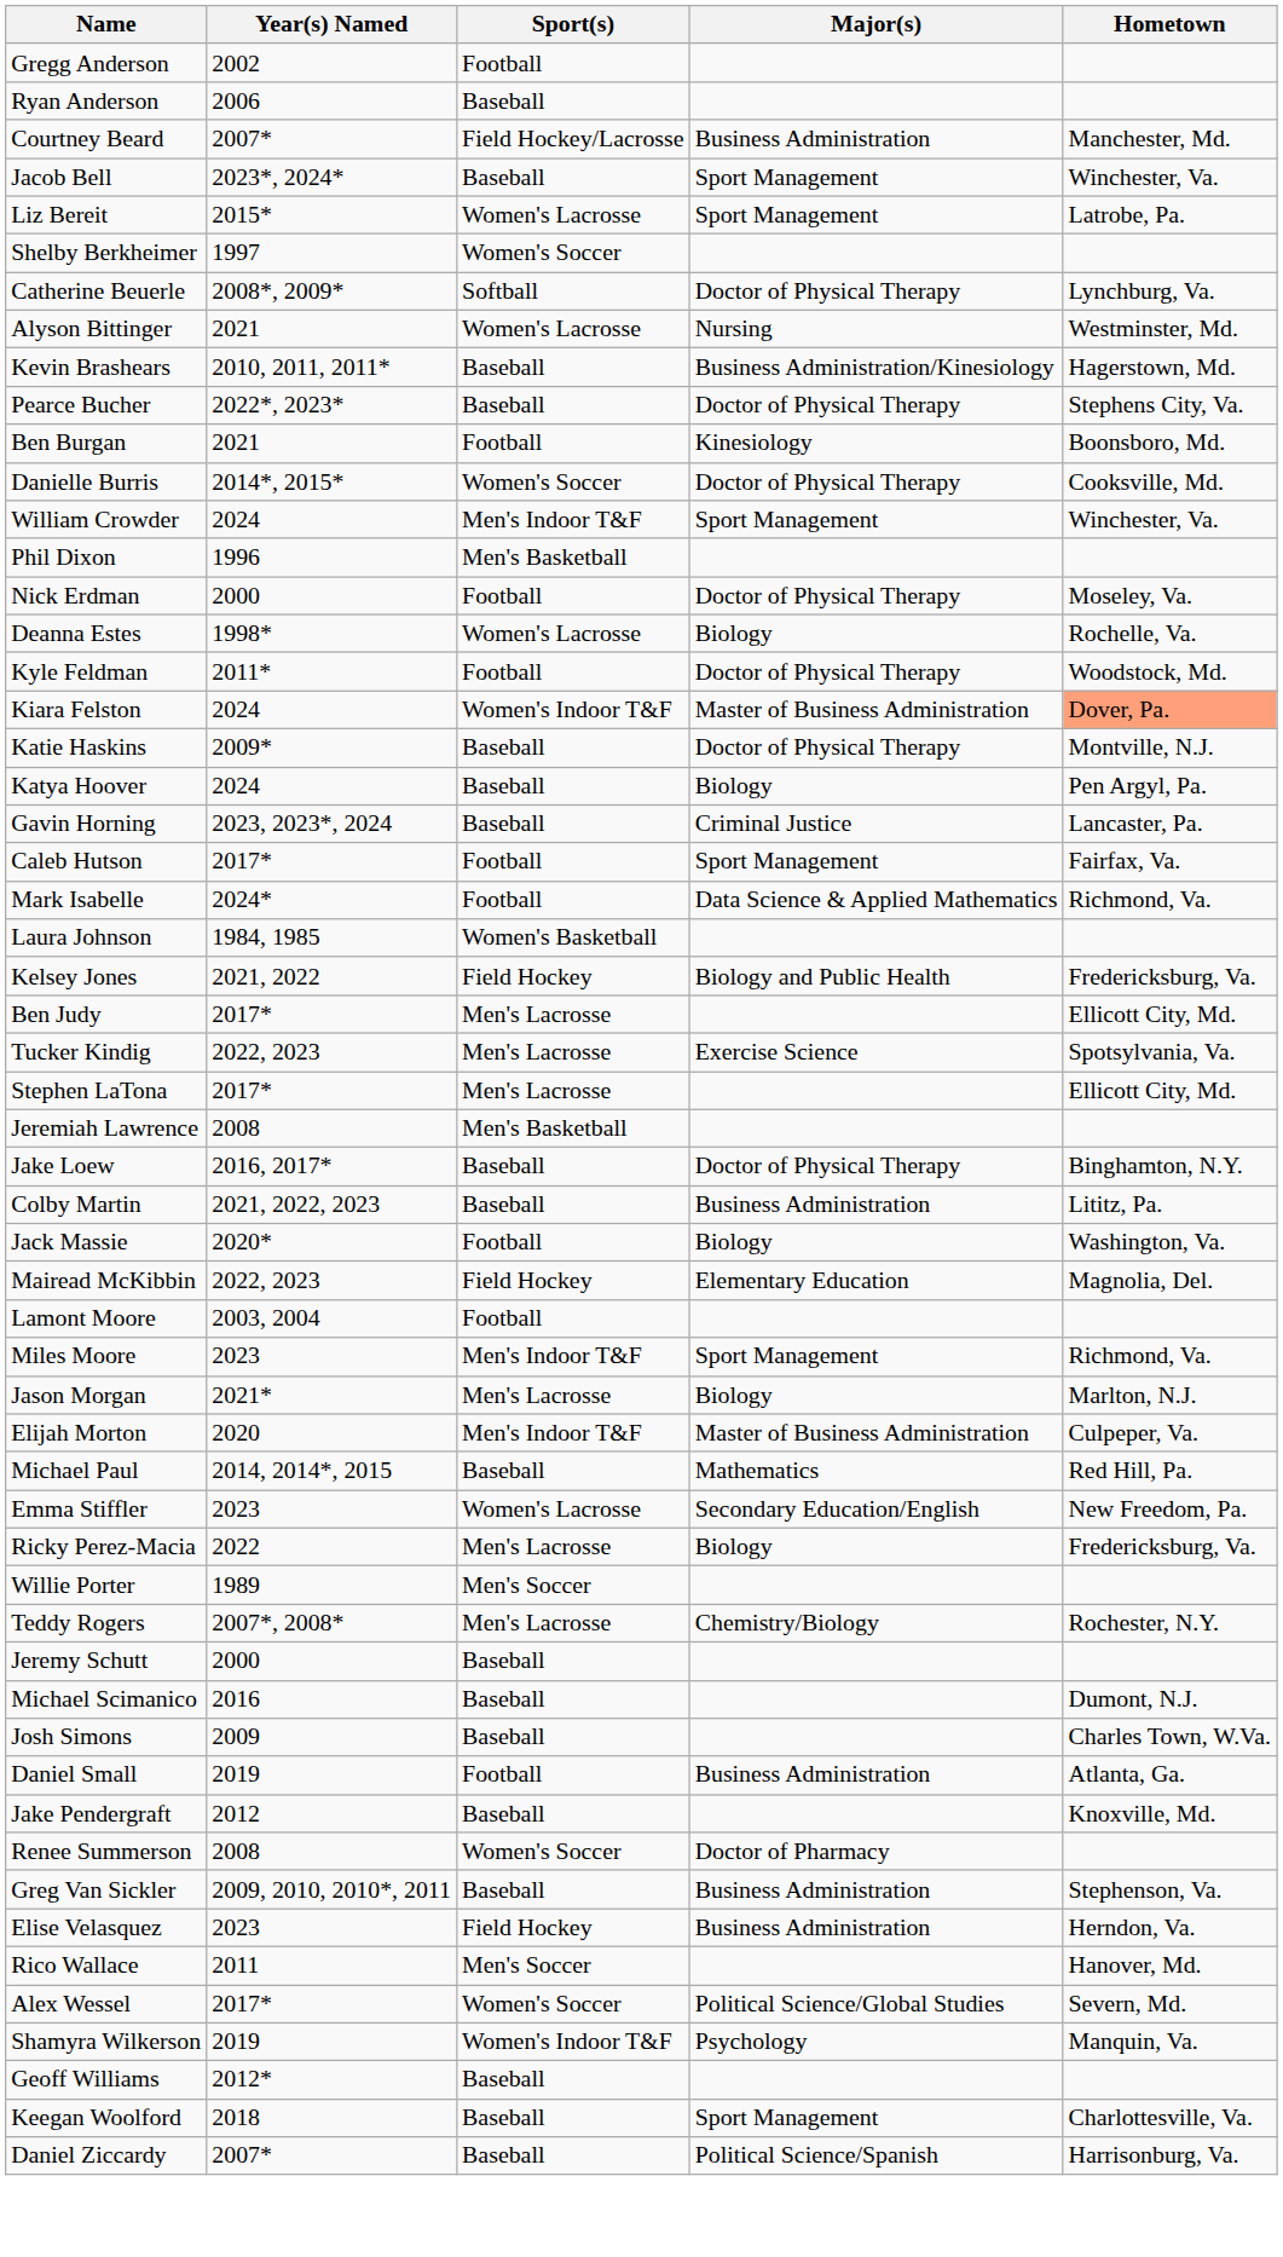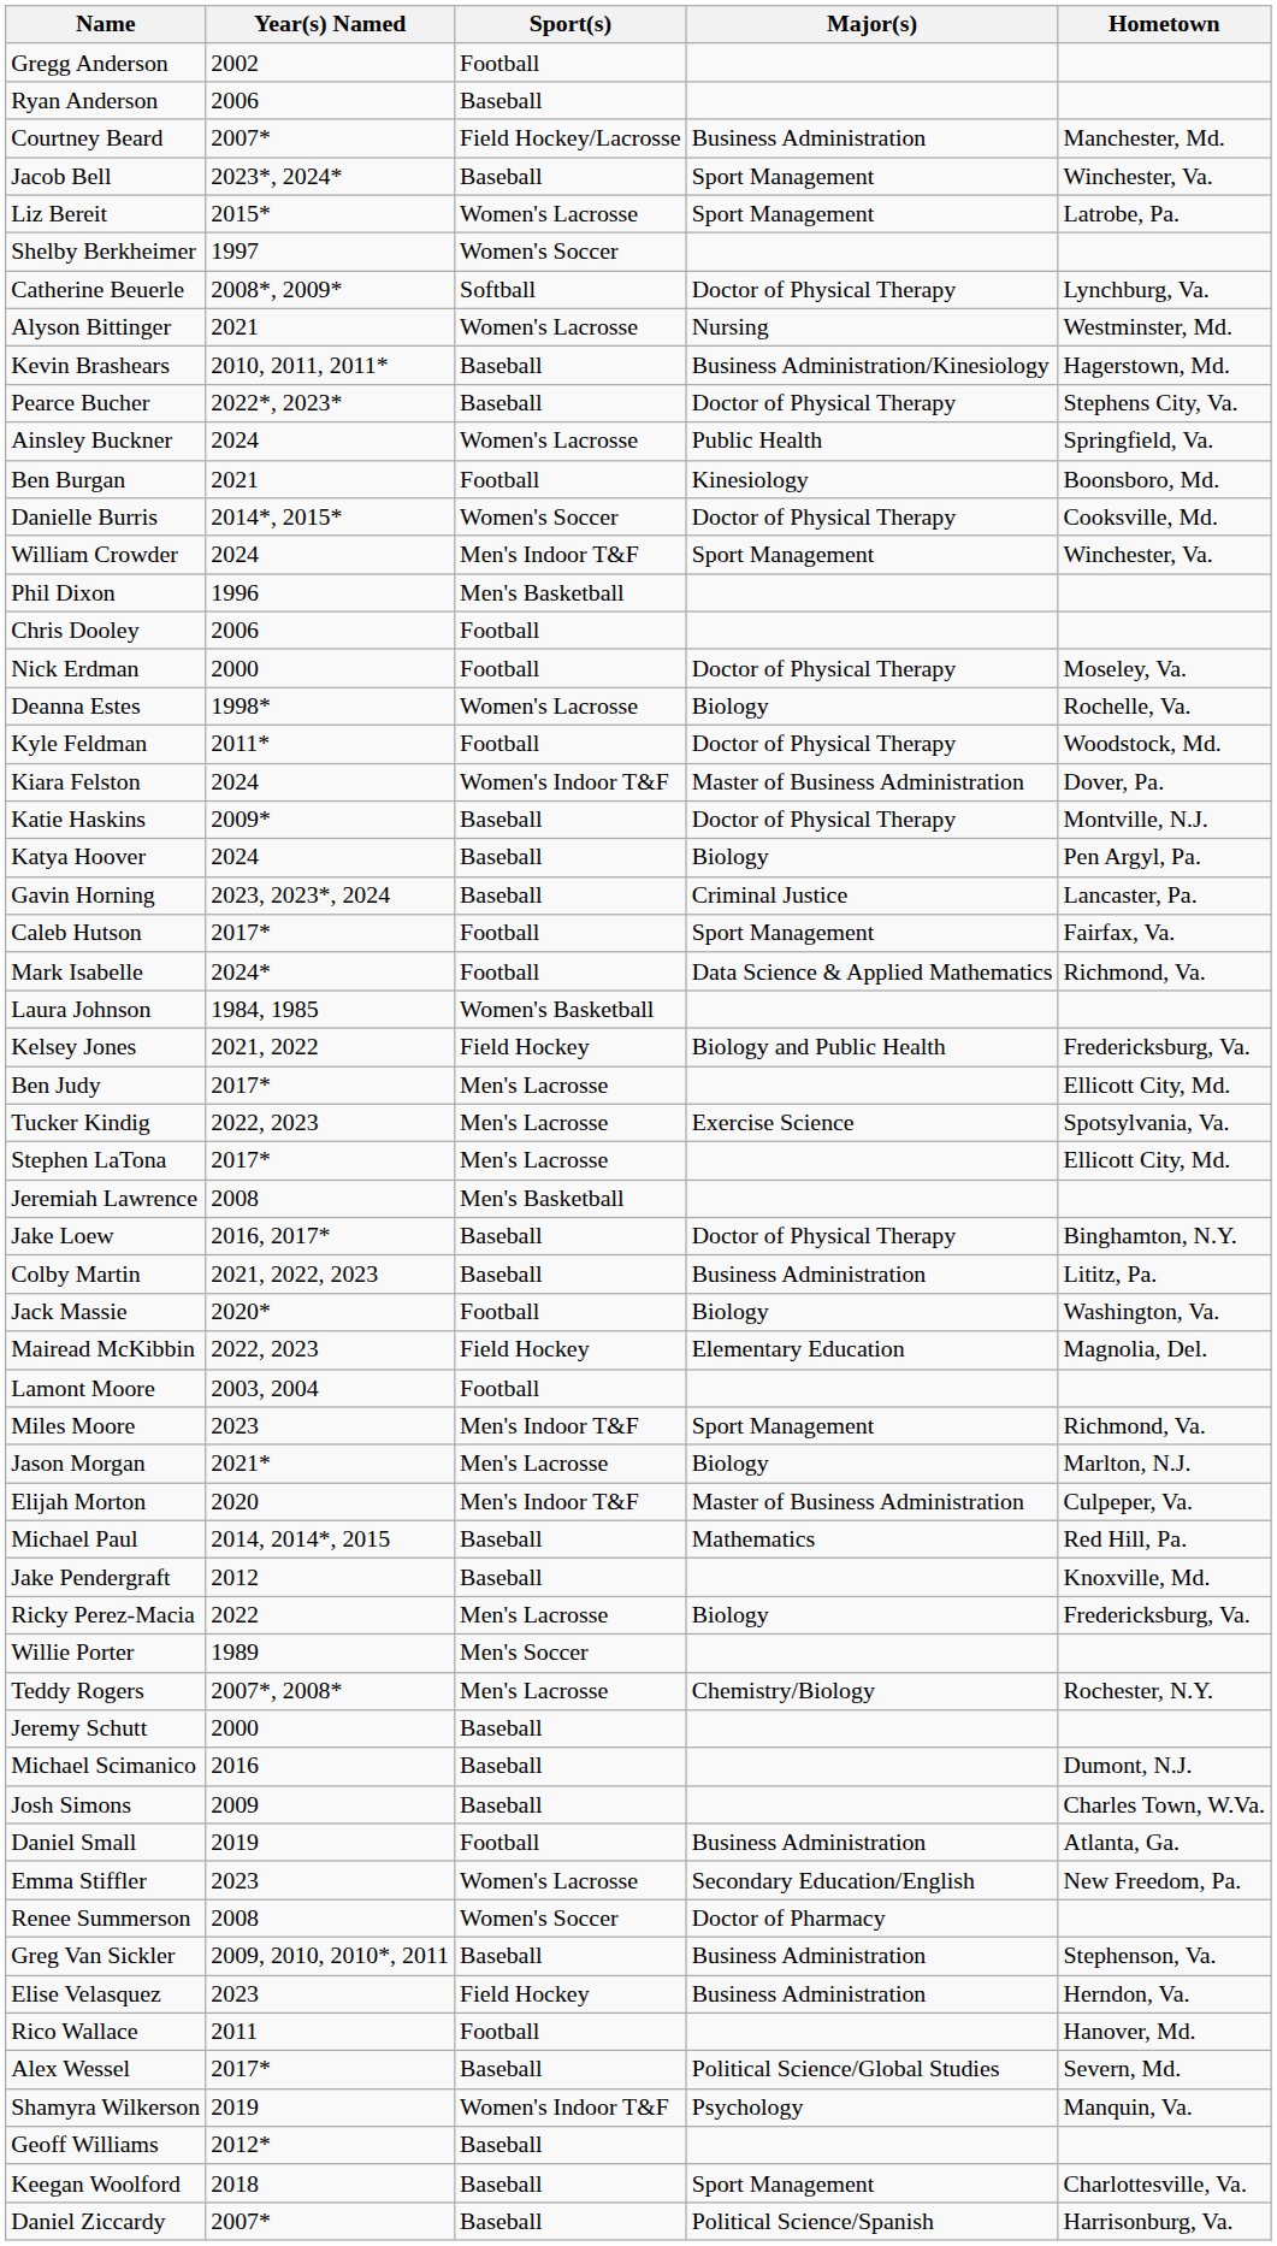+ row: Ainsley Buckner | 2024 | Women's Lacrosse | Public Health | Springfield, Va.
+ row: Chris Dooley | 2006 | Football
Kiara Felston | Hometown: lightsalmon background -> no background
rows swapped: Jake Pendergraft <-> Emma Stiffler
Rico Wallace | Sport(s): Men's Soccer -> Football
Alex Wessel | Sport(s): Women's Soccer -> Baseball
